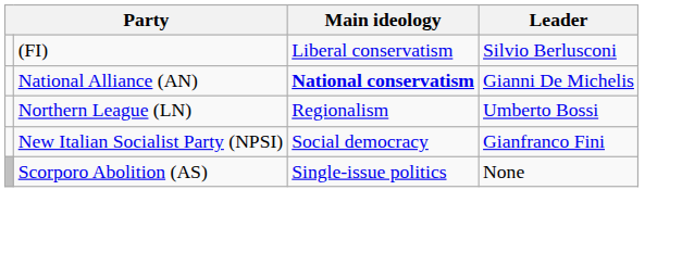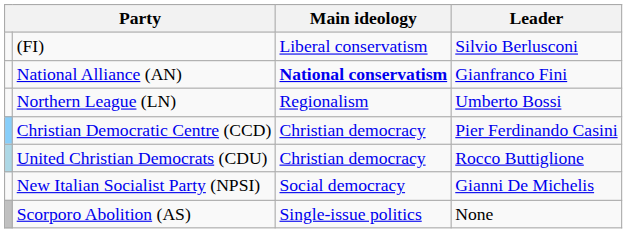National Alliance (AN) | Leader: Gianni De Michelis -> Gianfranco Fini
+ row: Christian Democratic Centre (CCD) | Christian democracy | Pier Ferdinando Casini
+ row: United Christian Democrats (CDU) | Christian democracy | Rocco Buttiglione
New Italian Socialist Party (NPSI) | Leader: Gianfranco Fini -> Gianni De Michelis
